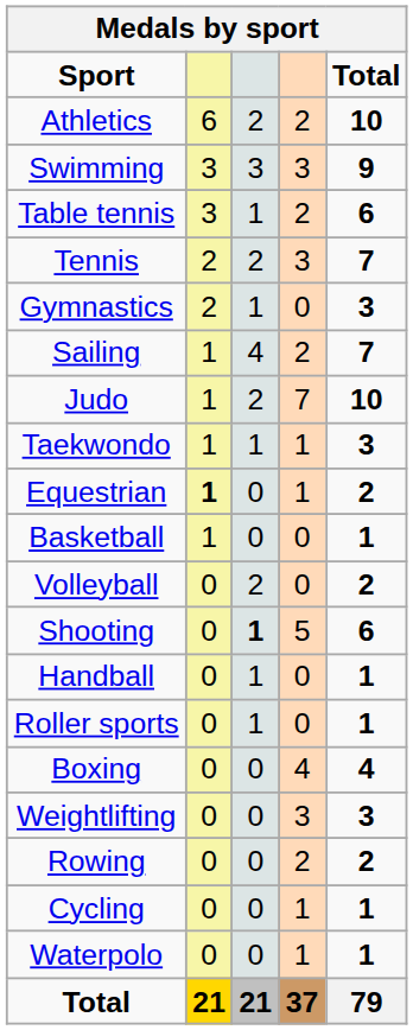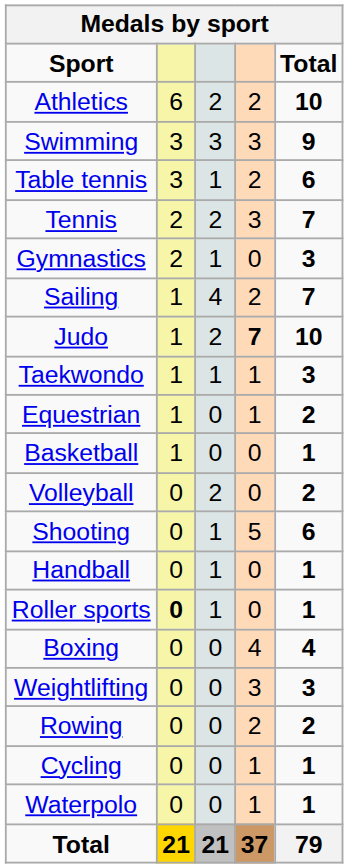Judo | column 4: normal -> bold
Equestrian | column 2: bold -> normal
Shooting | column 3: bold -> normal
Roller sports | column 2: normal -> bold
